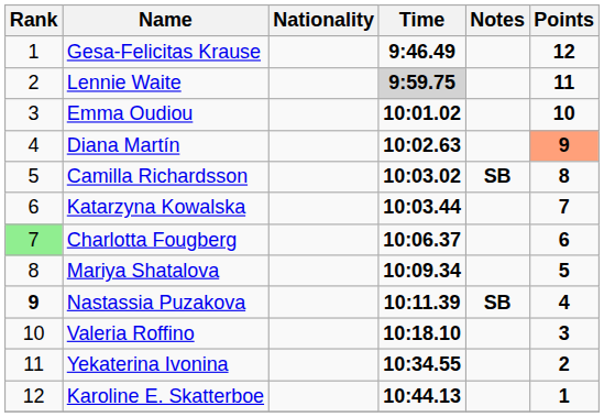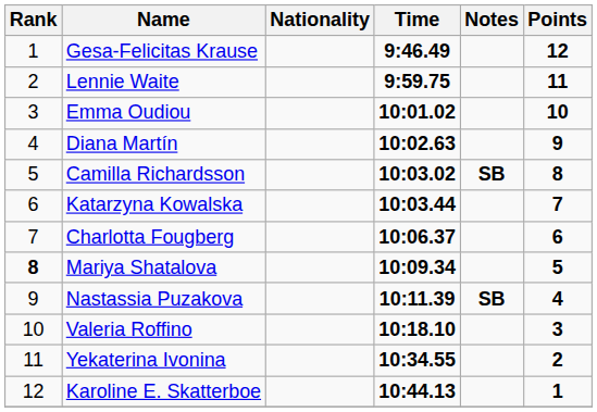Lennie Waite | Time: lightgrey background -> no background
Diana Martín | Points: lightsalmon background -> no background
Charlotta Fougberg | Rank: lightgreen background -> no background
Mariya Shatalova | Rank: normal -> bold
Nastassia Puzakova | Rank: bold -> normal
